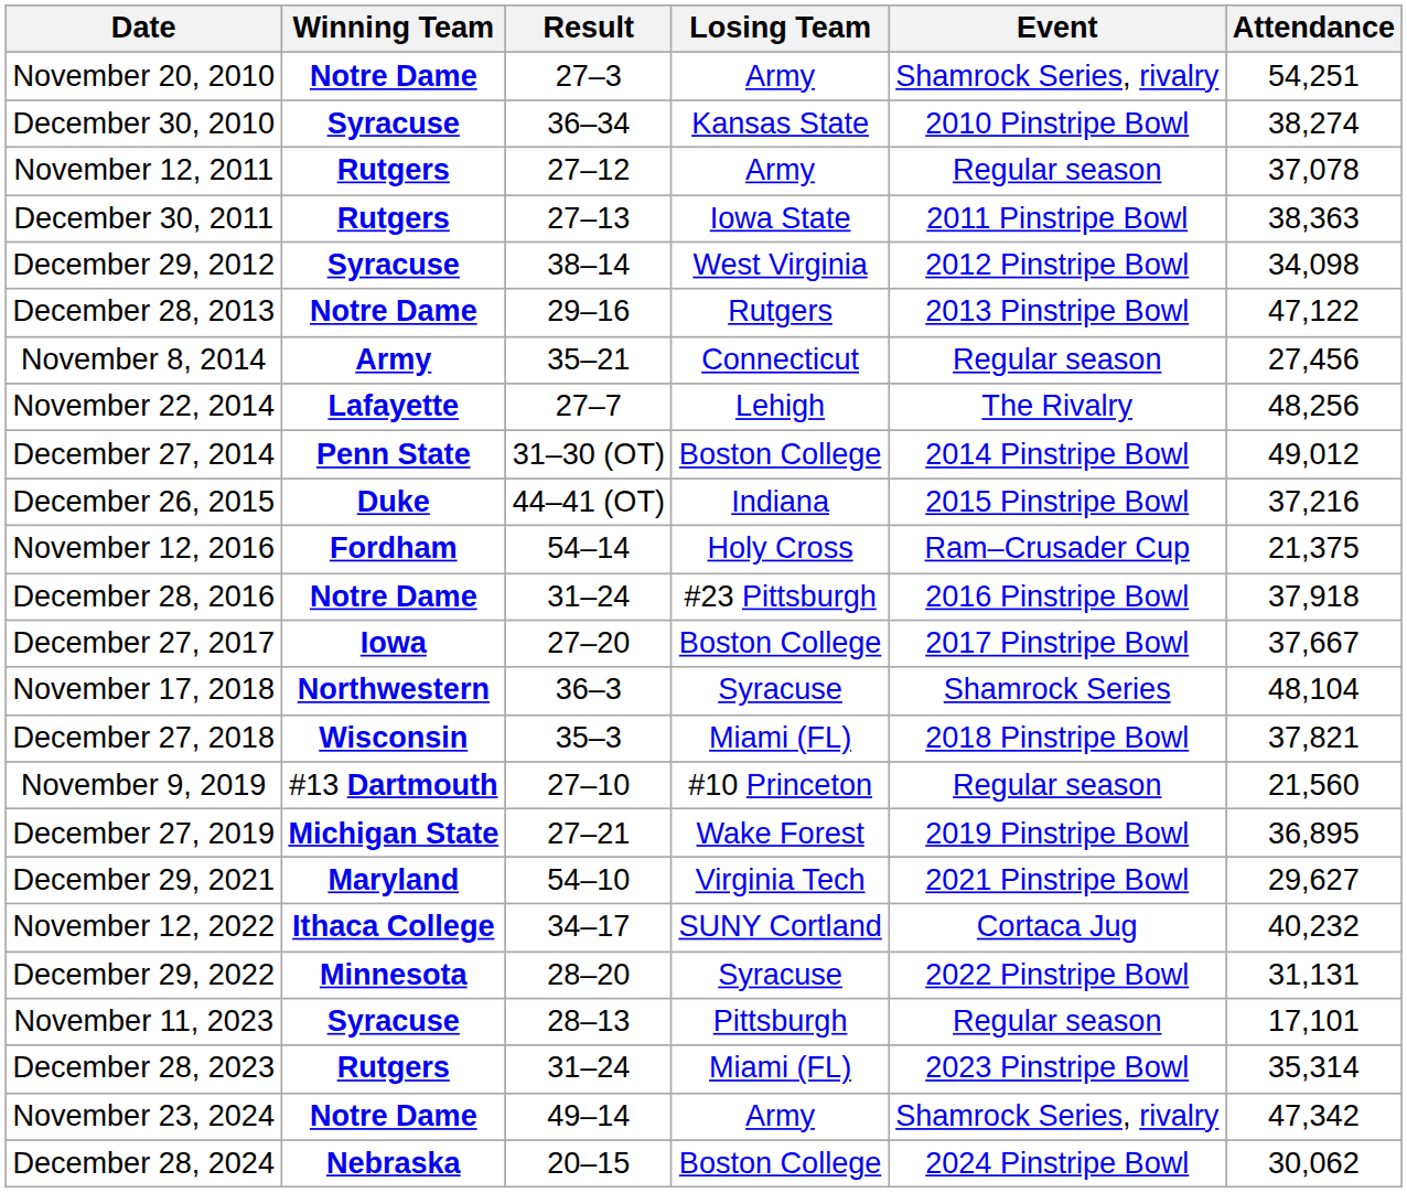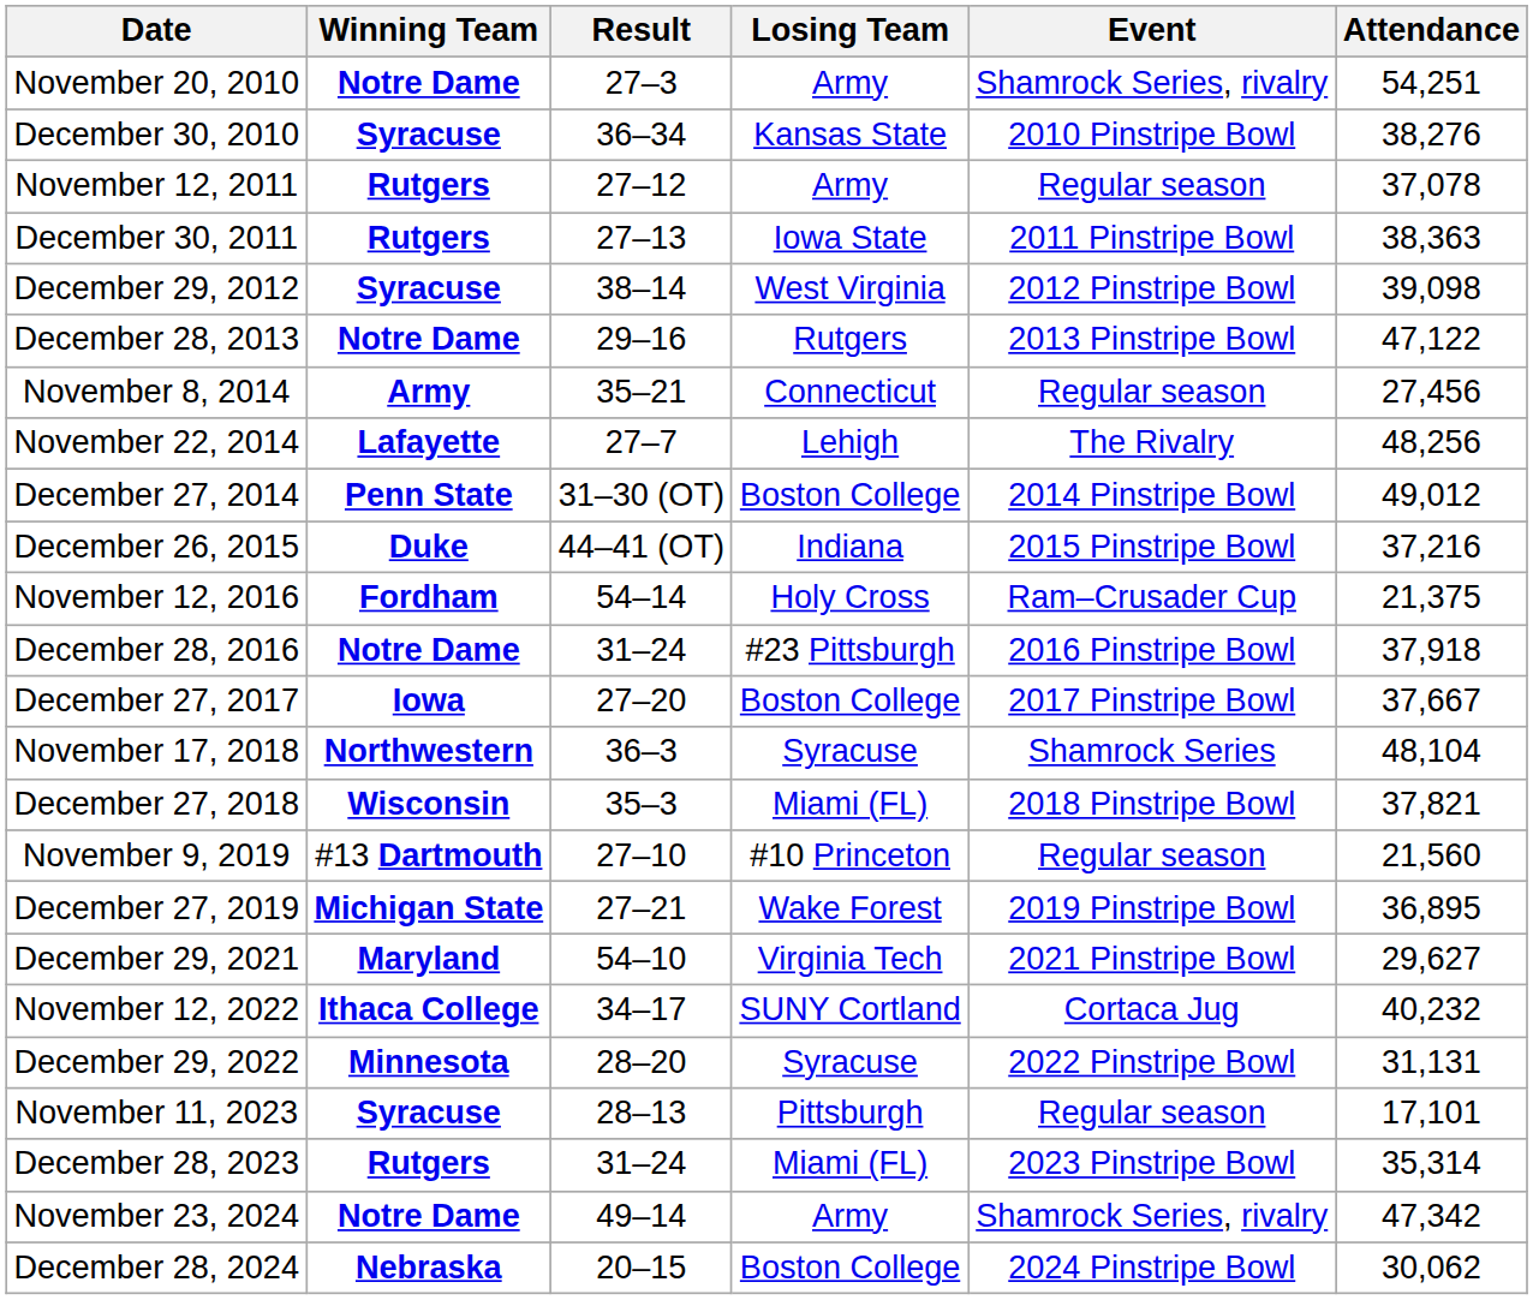December 30, 2010 | Attendance: 38,274 -> 38,276
December 29, 2012 | Attendance: 34,098 -> 39,098
